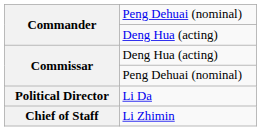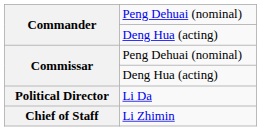row 3 | column 2: Deng Hua (acting) -> Peng Dehuai (nominal)
row 4 | column 2: Peng Dehuai (nominal) -> Deng Hua (acting)
